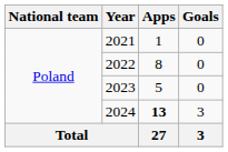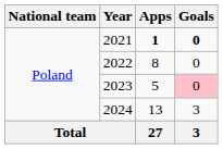2021 | Apps: normal -> bold
2021 | Goals: normal -> bold
2023 | Goals: no background -> pink background
2024 | Apps: bold -> normal
